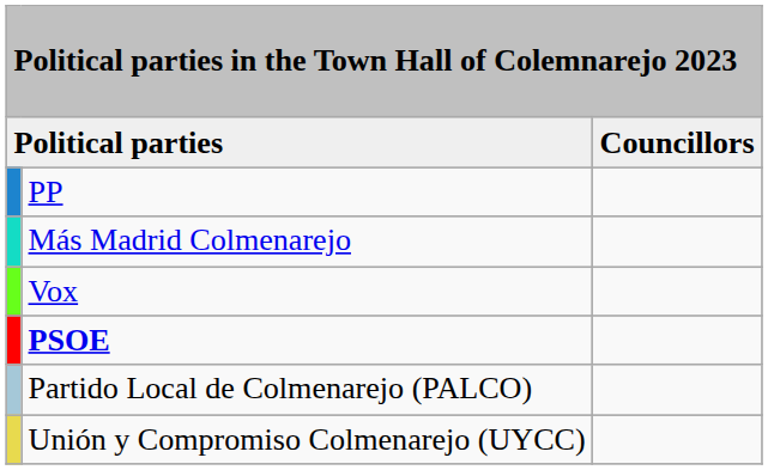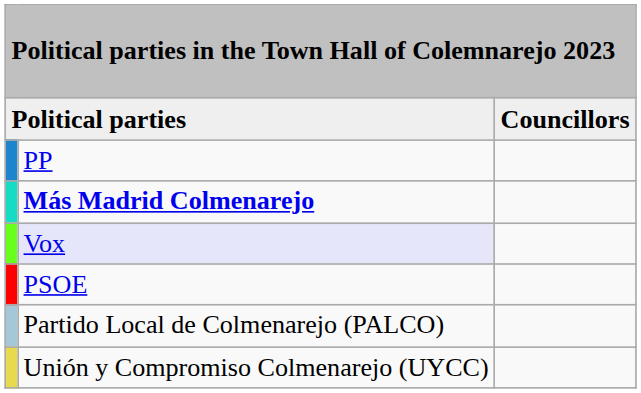Más Madrid Colmenarejo | column 2: normal -> bold
Vox | column 2: no background -> lavender background
PSOE | column 2: bold -> normal
